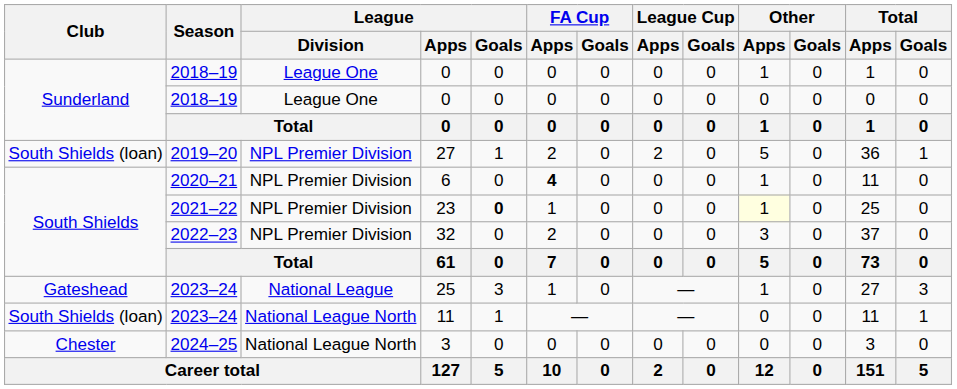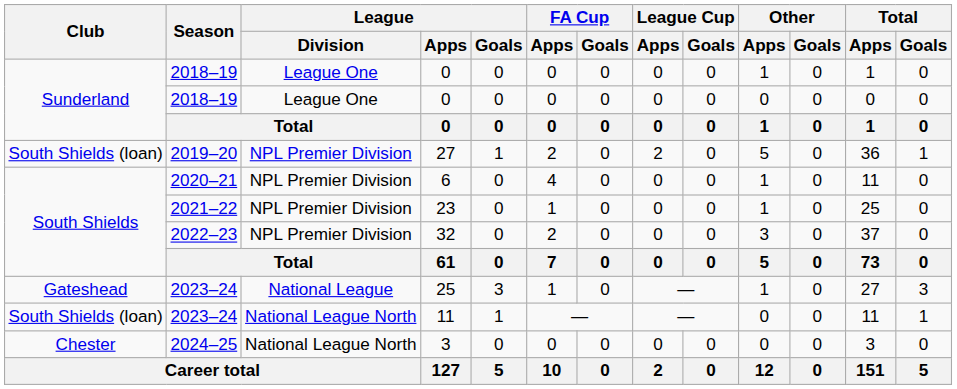6 | FA Cup / Apps: bold -> normal
23 | League / Goals: bold -> normal
23 | Other / Apps: lightyellow background -> no background
